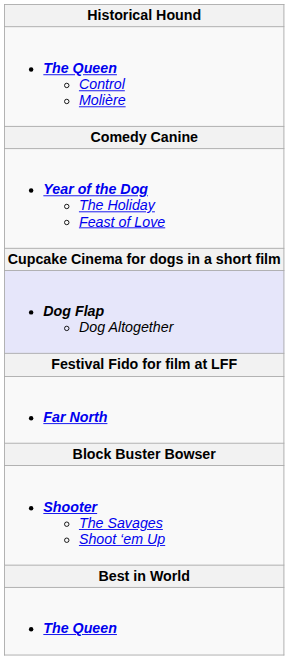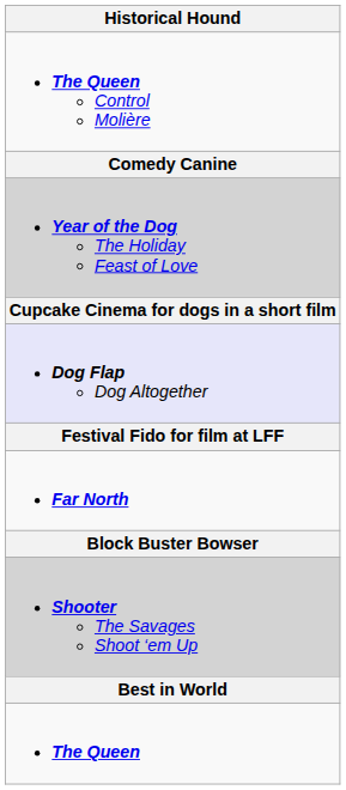row 4 | column 1: no background -> lightgrey background
row 10 | column 1: no background -> lightgrey background
